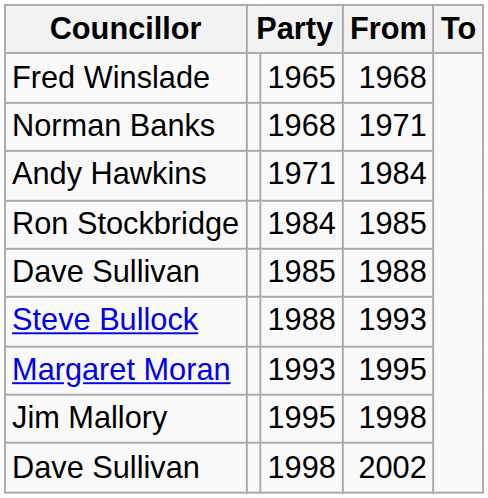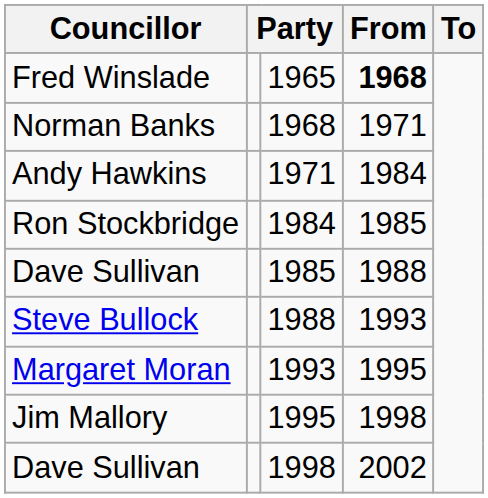1965 | From: normal -> bold
